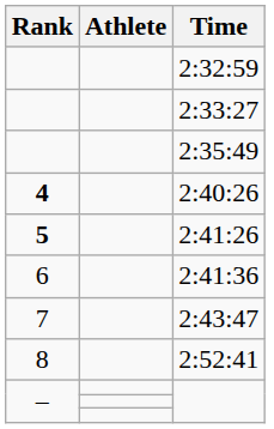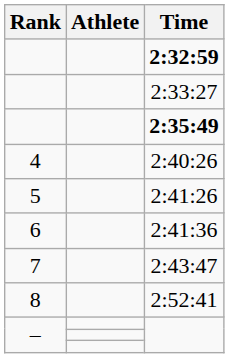2:32:59 | Time: normal -> bold
2:35:49 | Time: normal -> bold
2:40:26 | Rank: bold -> normal
2:41:26 | Rank: bold -> normal
